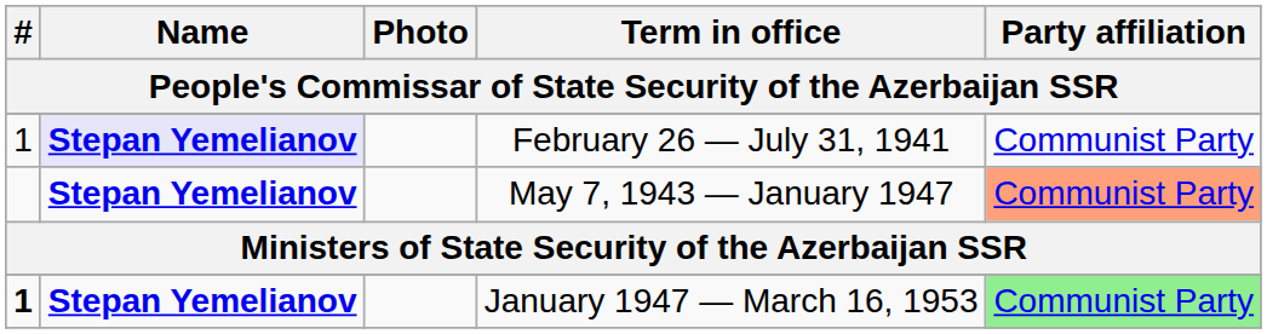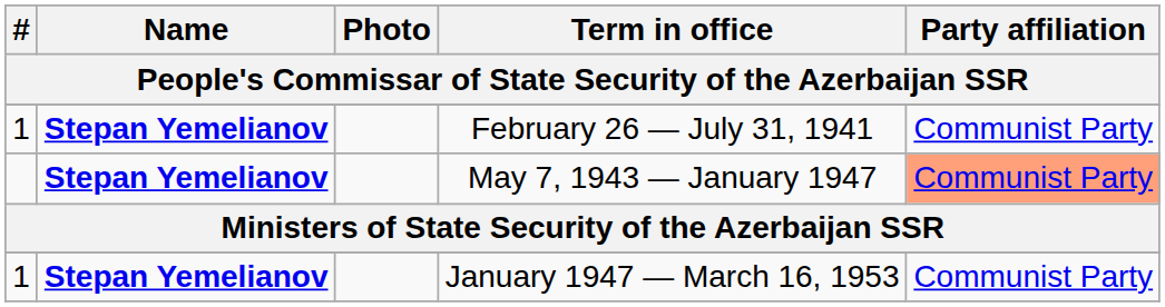February 26 — July 31, 1941 | Name: lavender background -> no background
January 1947 — March 16, 1953 | #: bold -> normal
January 1947 — March 16, 1953 | Party affiliation: lightgreen background -> no background
